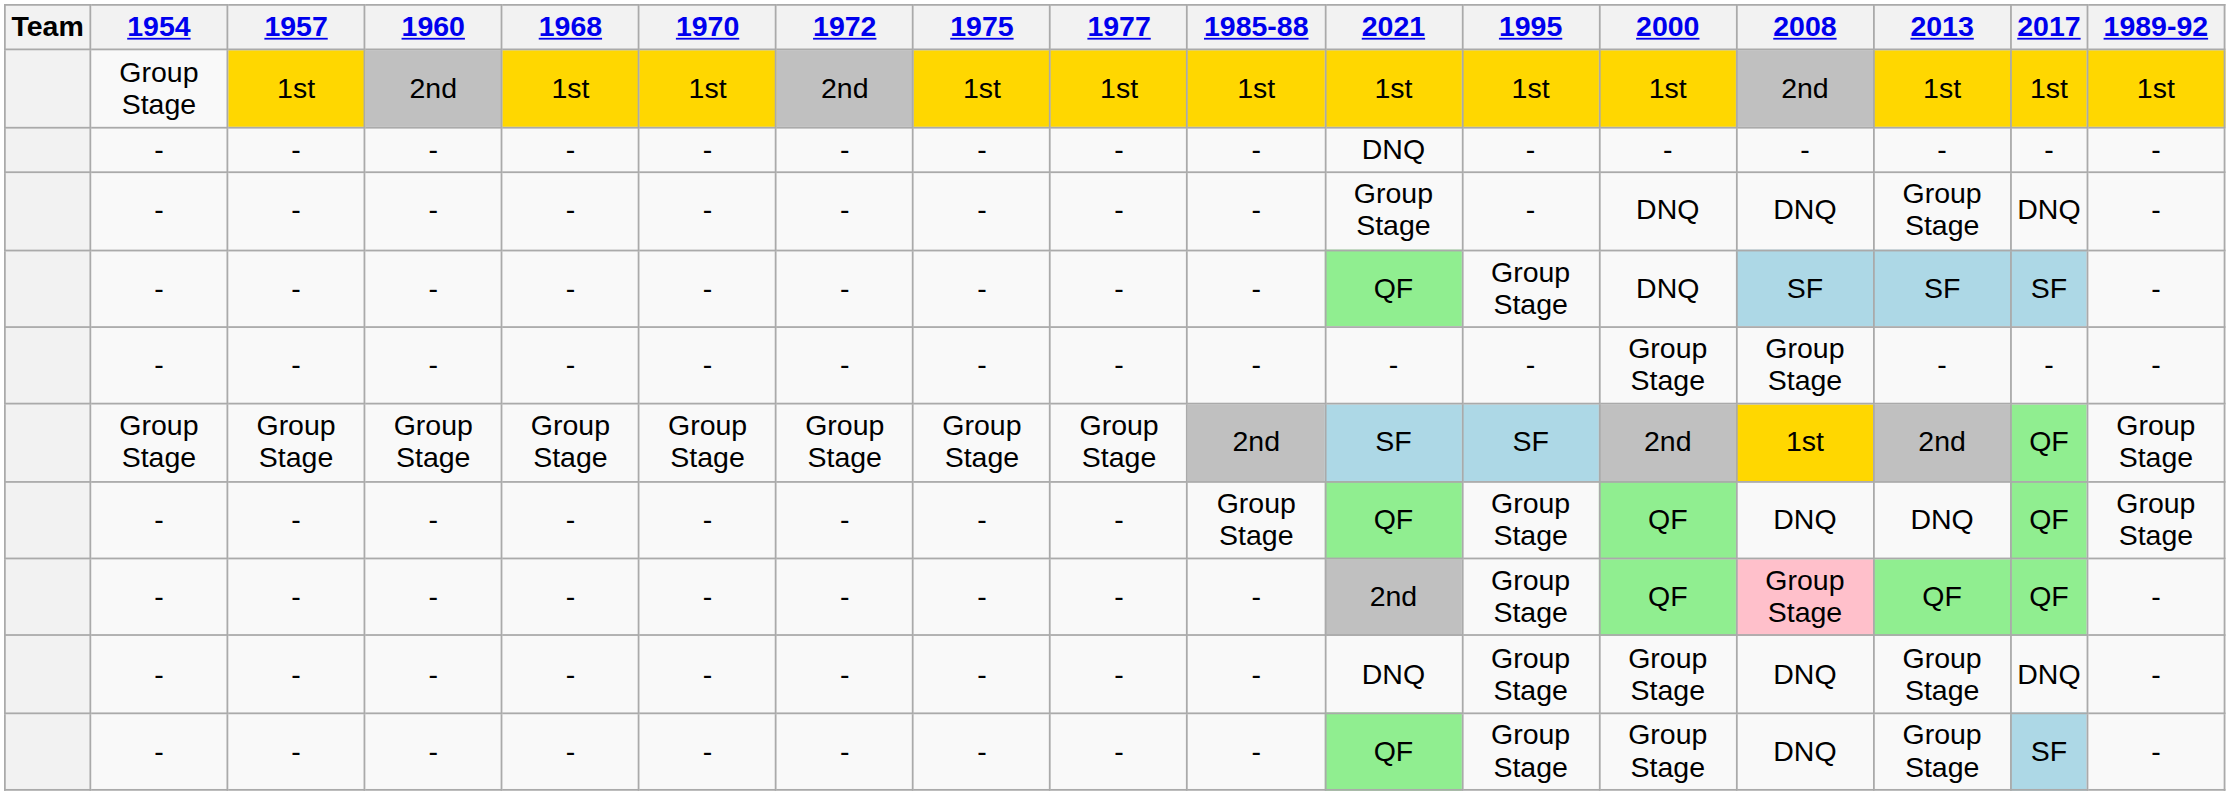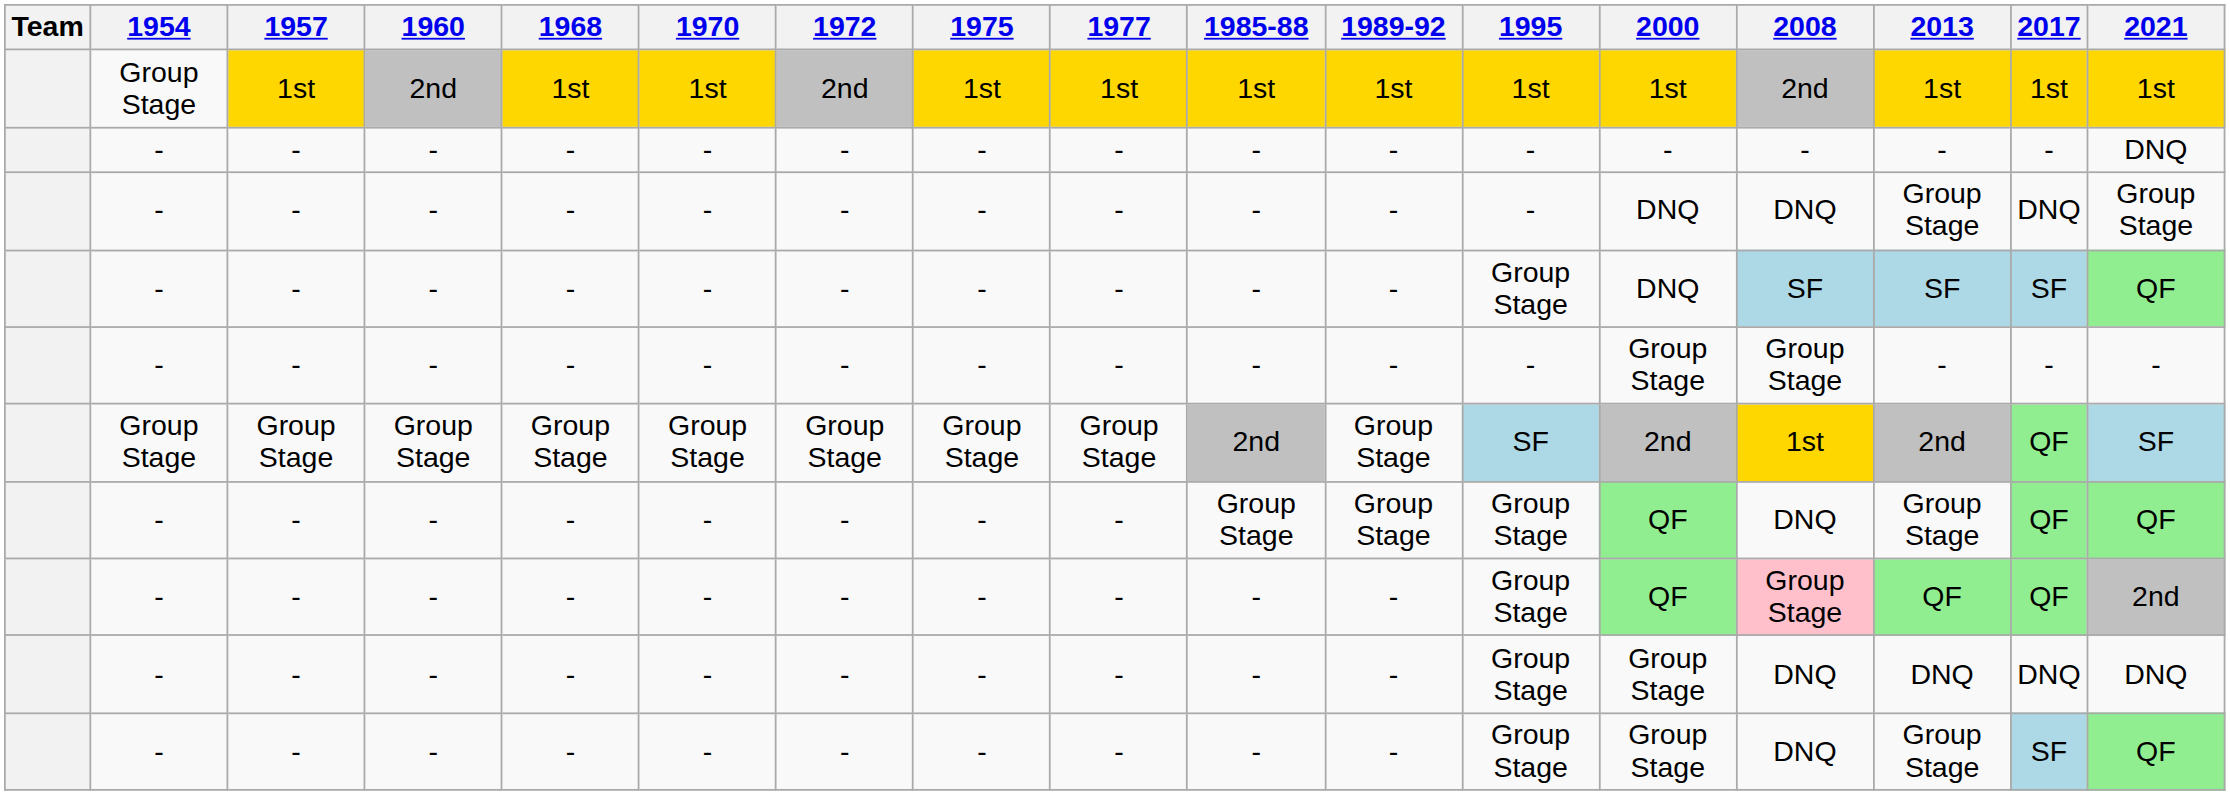columns swapped: 1989-92 <-> 2021
row 8 | 2013: DNQ -> Group Stage
row 10 | 2013: Group Stage -> DNQ
